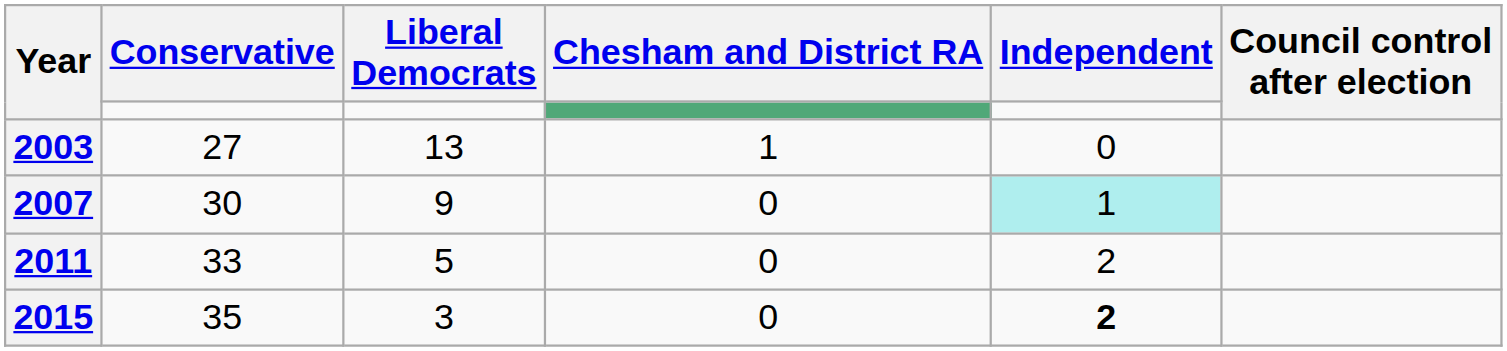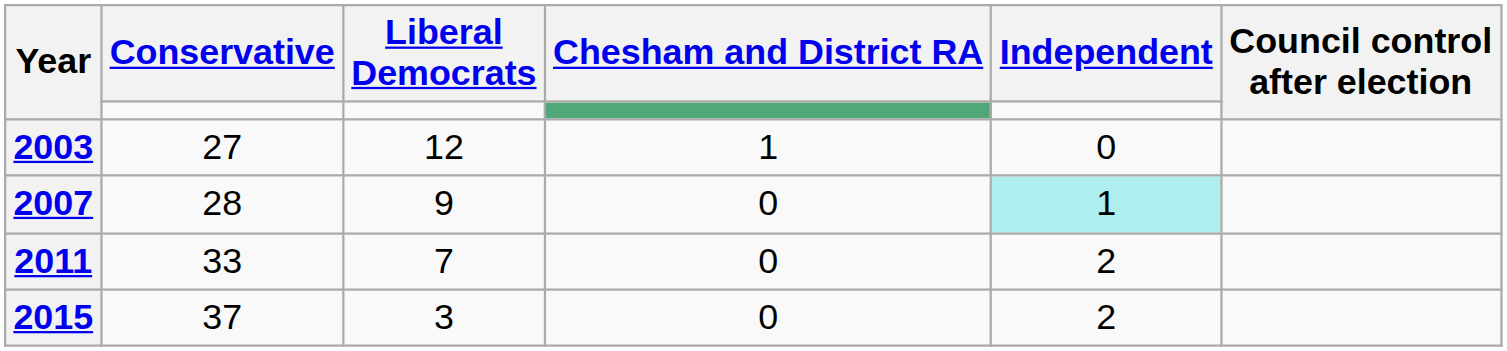2003 | Liberal Democrats: 13 -> 12
2007 | Conservative: 30 -> 28
2011 | Liberal Democrats: 5 -> 7
2015 | Conservative: 35 -> 37
2015 | Independent: bold -> normal
